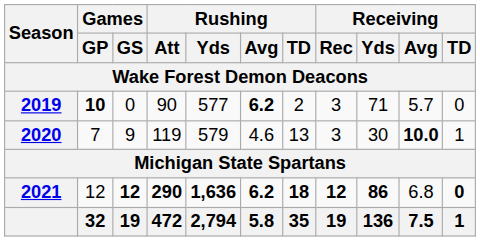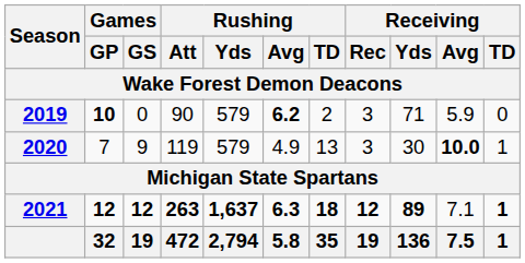2019 | Rushing / Yds: 577 -> 579
2019 | Receiving / Avg: 5.7 -> 5.9
2020 | Rushing / Avg: 4.6 -> 4.9
2021 | Games / GP: normal -> bold
2021 | Rushing / Att: 290 -> 263
2021 | Rushing / Yds: 1,636 -> 1,637
2021 | Rushing / Avg: 6.2 -> 6.3
2021 | Receiving / Yds: 86 -> 89
2021 | Receiving / Avg: 6.8 -> 7.1
2021 | Receiving / TD: 0 -> 1
